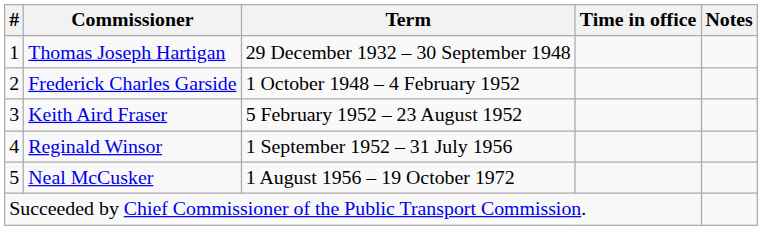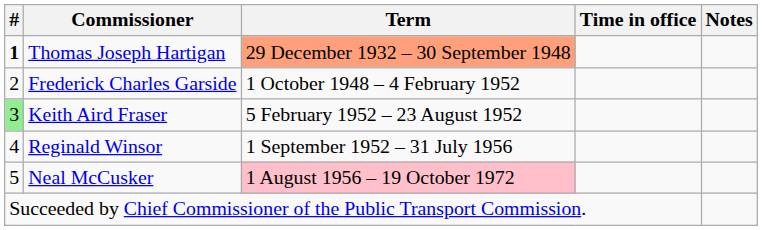Thomas Joseph Hartigan | #: normal -> bold
Thomas Joseph Hartigan | Term: no background -> lightsalmon background
Keith Aird Fraser | #: no background -> lightgreen background
Neal McCusker | Term: no background -> pink background
